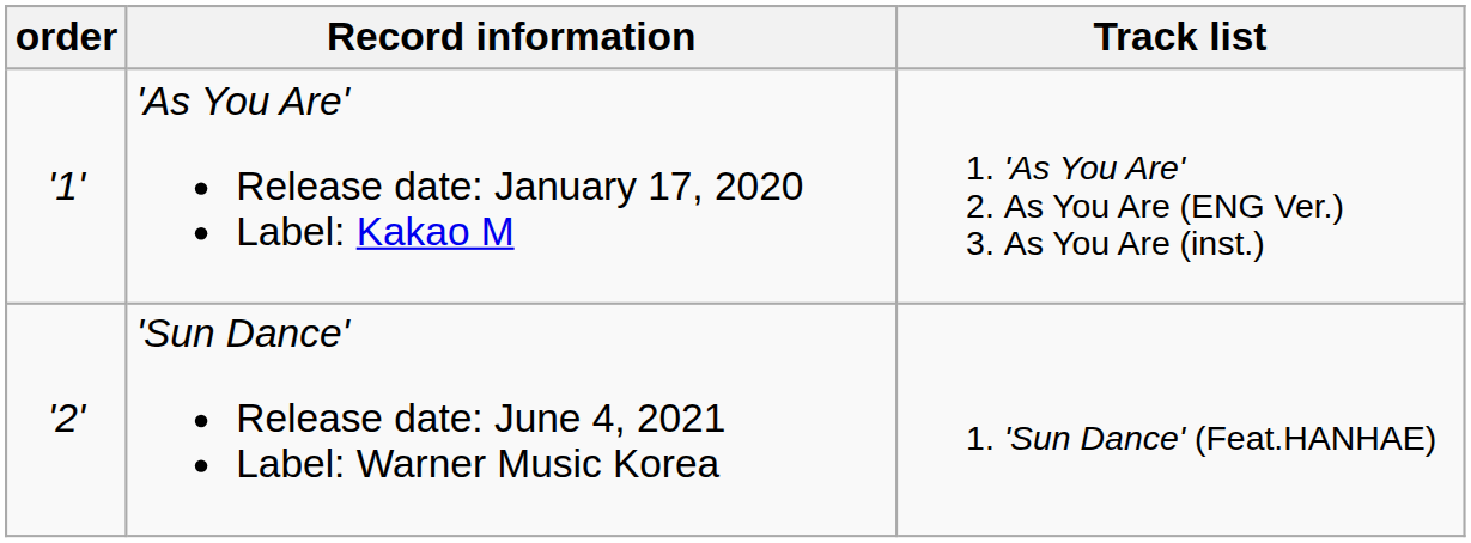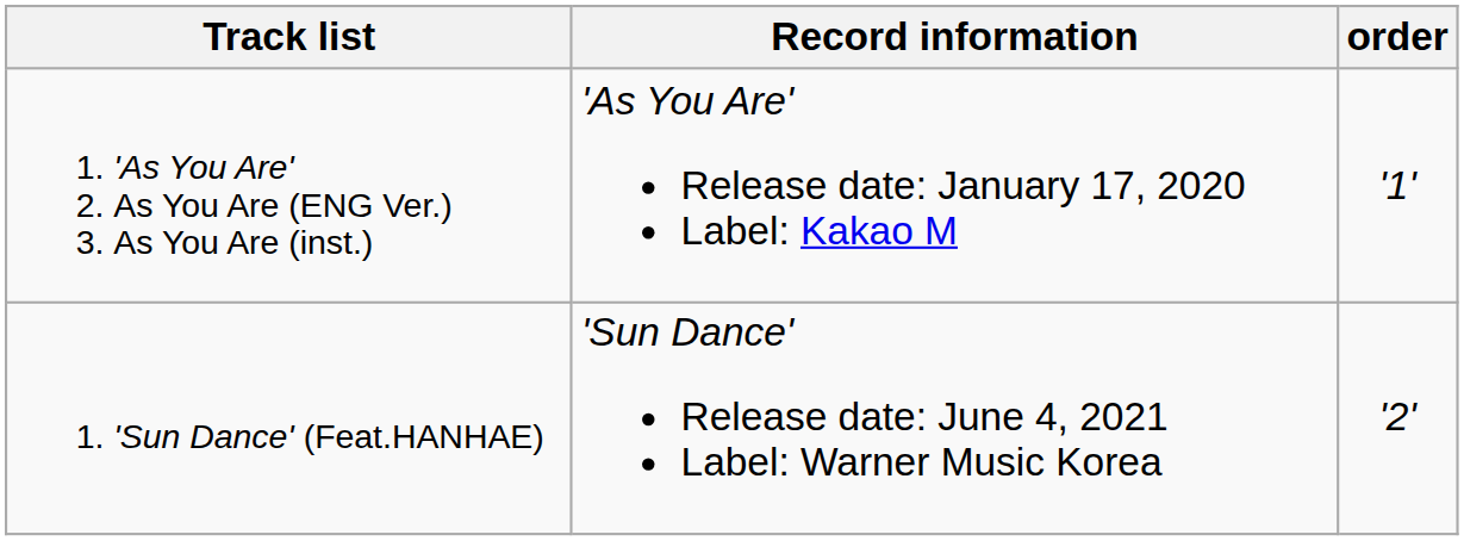columns swapped: order <-> Track list
